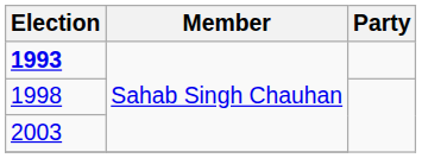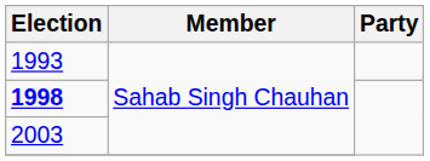1993 | Election: bold -> normal
1998 | Election: normal -> bold
